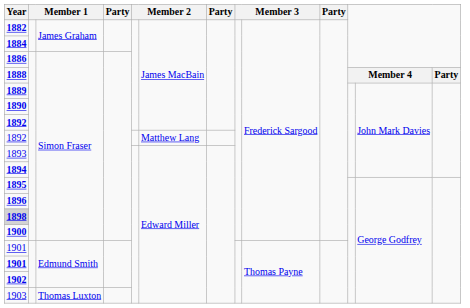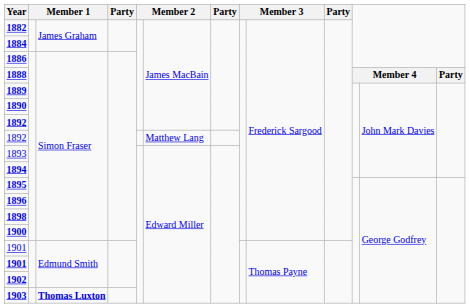1898 | Year: lightgrey background -> no background
1903 | Year: normal -> bold
1903 | column 3: normal -> bold
